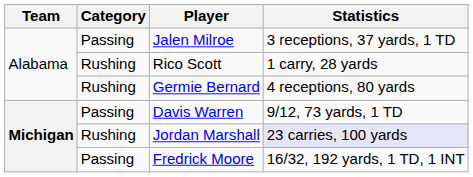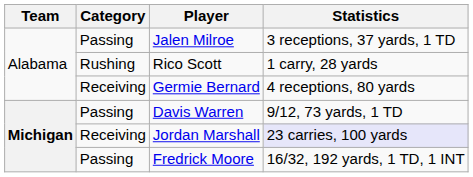Germie Bernard | Category: Rushing -> Receiving
Jordan Marshall | Category: Rushing -> Receiving
